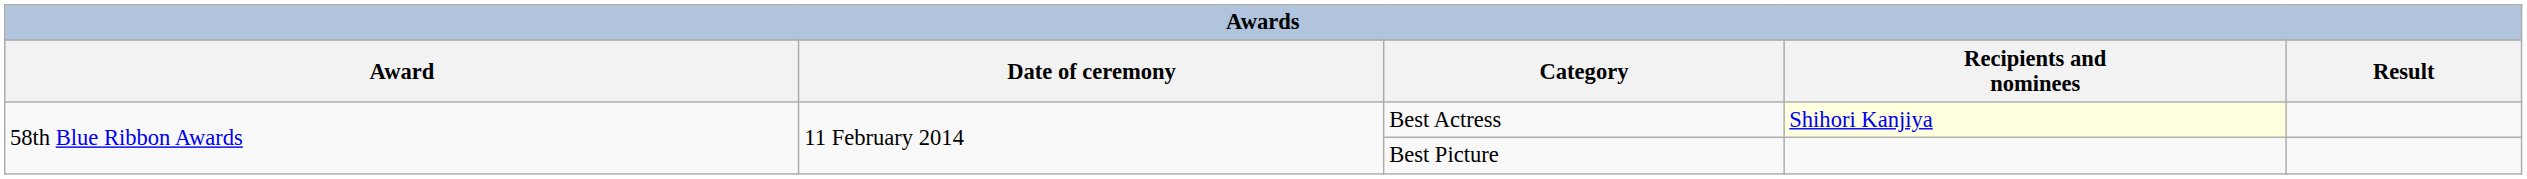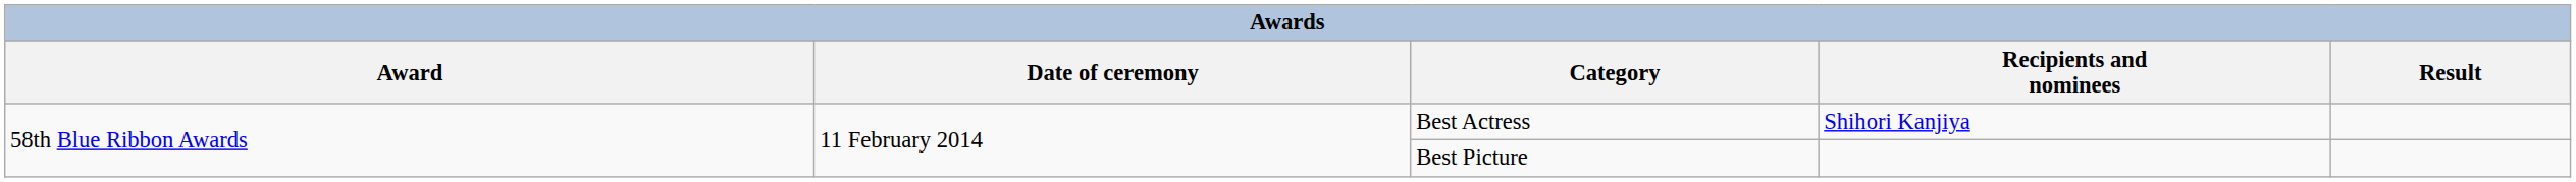Best Actress | Recipients and nominees: lightyellow background -> no background
